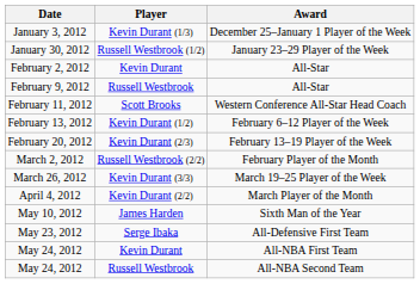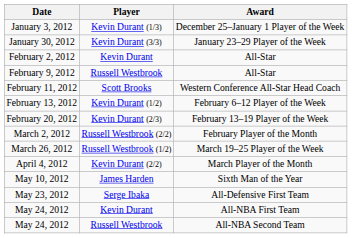January 30, 2012 | Player: Russell Westbrook (1/2) -> Kevin Durant (3/3)
March 26, 2012 | Player: Kevin Durant (3/3) -> Russell Westbrook (1/2)
